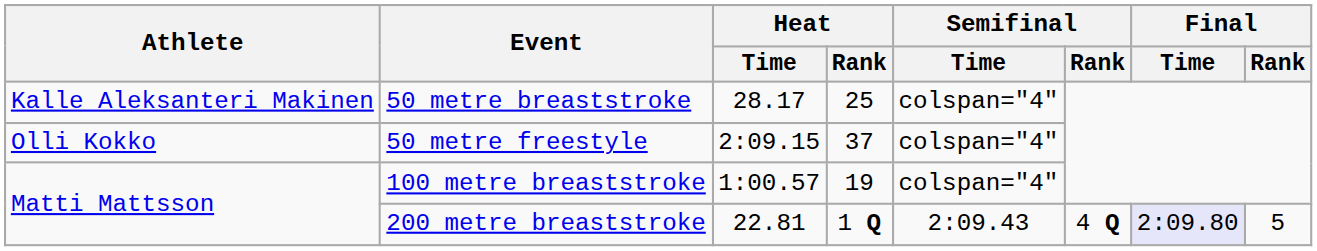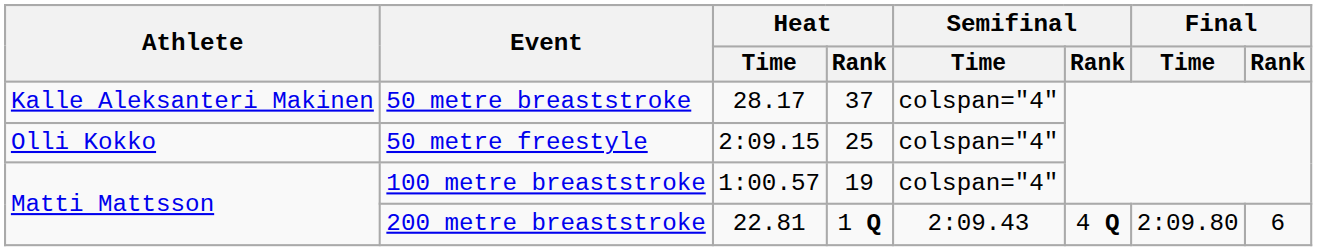50 metre breaststroke | Heat / Rank: 25 -> 37
50 metre freestyle | Heat / Rank: 37 -> 25
200 metre breaststroke | Final / Time: lavender background -> no background
200 metre breaststroke | Final / Rank: 5 -> 6
